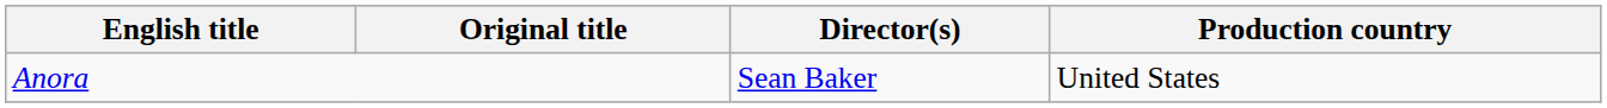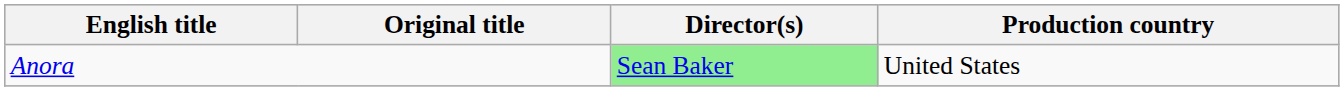Anora | Director(s): no background -> lightgreen background
